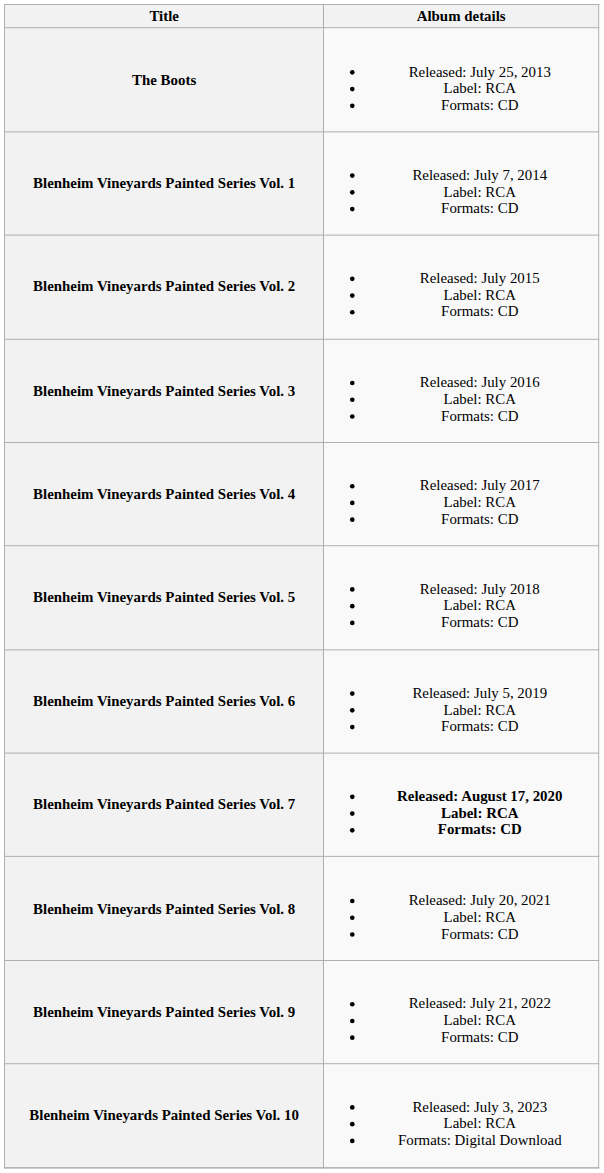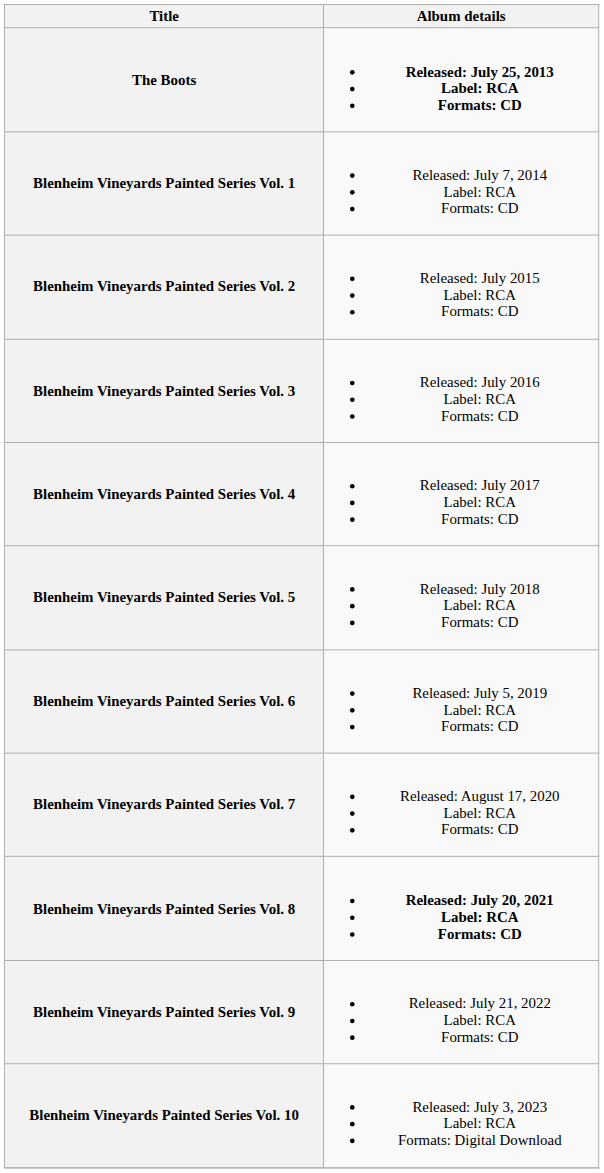The Boots | Album details: normal -> bold
Blenheim Vineyards Painted Series Vol. 7 | Album details: bold -> normal
Blenheim Vineyards Painted Series Vol. 8 | Album details: normal -> bold
